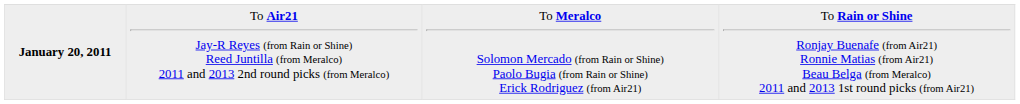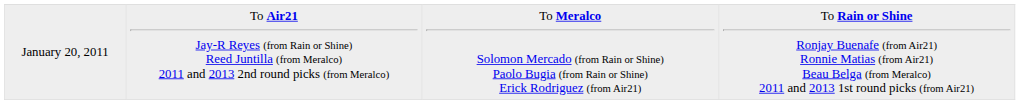January 20, 2011 | column 1: bold -> normal
